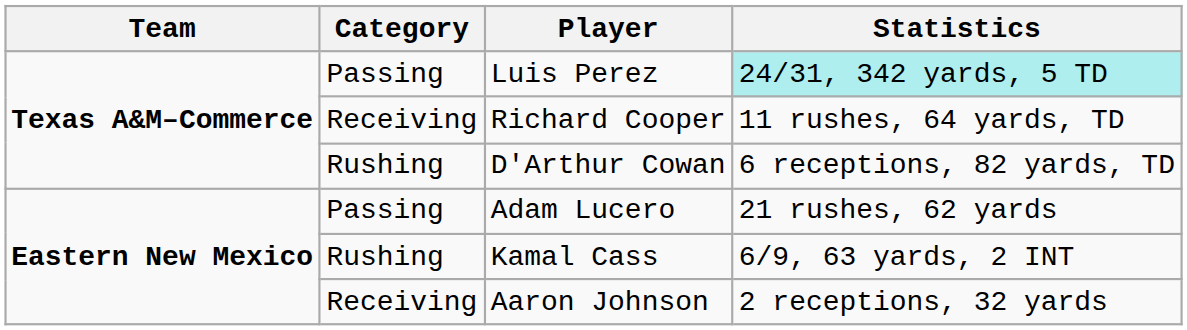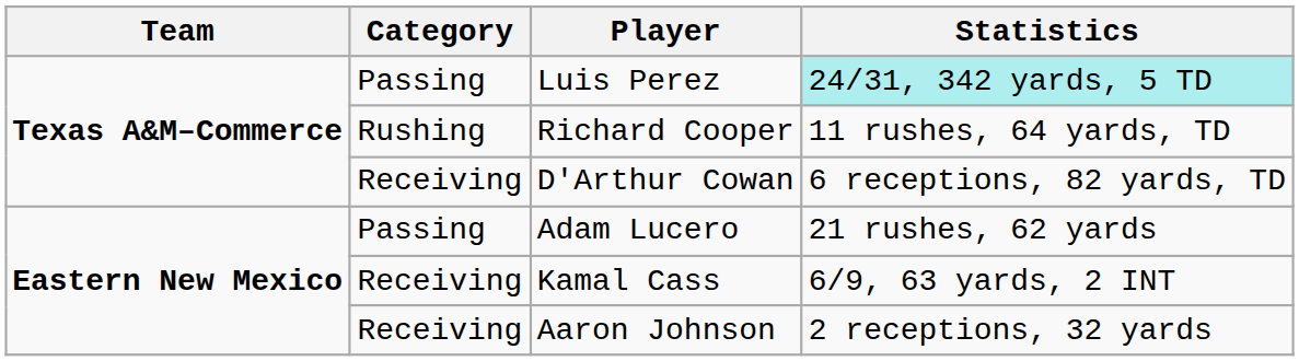Richard Cooper | Category: Receiving -> Rushing
D'Arthur Cowan | Category: Rushing -> Receiving
Kamal Cass | Category: Rushing -> Receiving
